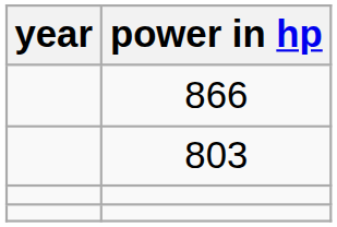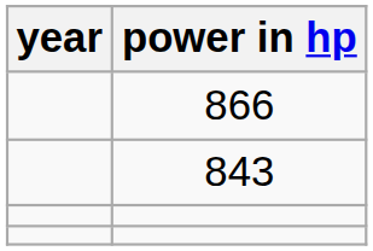row 3 | power in hp: 803 -> 843
